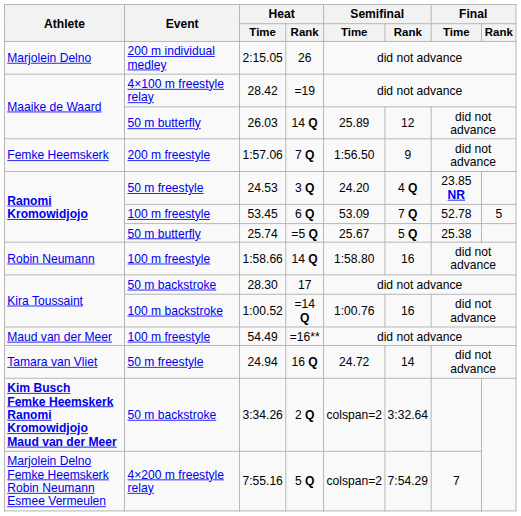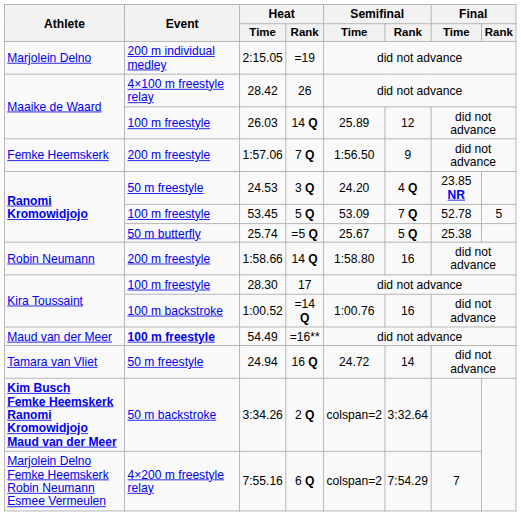2:15.05 | Heat / Rank: 26 -> =19
28.42 | Heat / Rank: =19 -> 26
26.03 | Event: 50 m butterfly -> 100 m freestyle
53.45 | Heat / Rank: 6 Q -> 5 Q
1:58.66 | Event: 100 m freestyle -> 200 m freestyle
28.30 | Event: 50 m backstroke -> 100 m freestyle
54.49 | Event: normal -> bold
7:55.16 | Heat / Rank: 5 Q -> 6 Q
